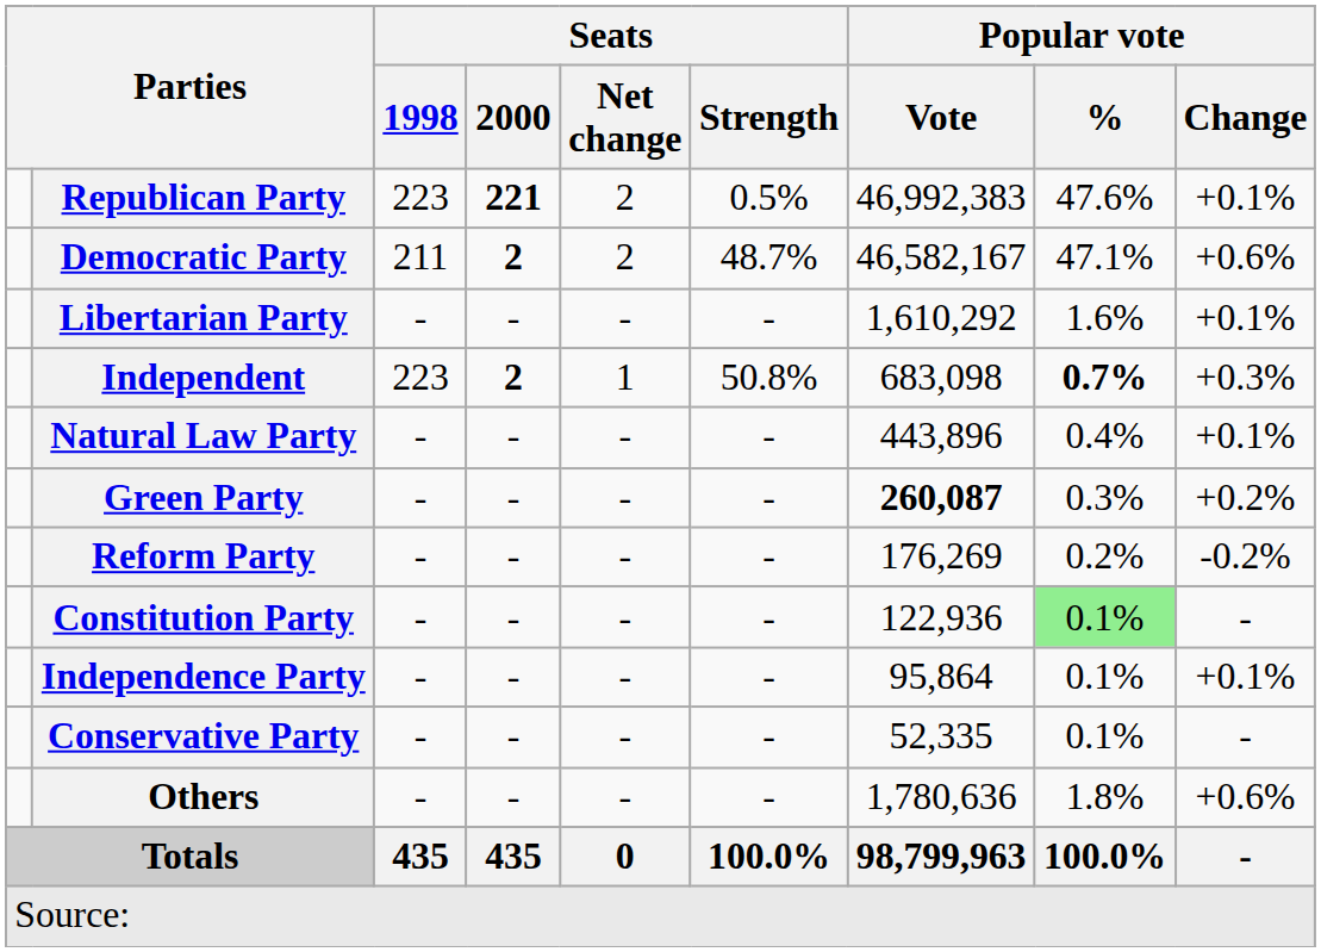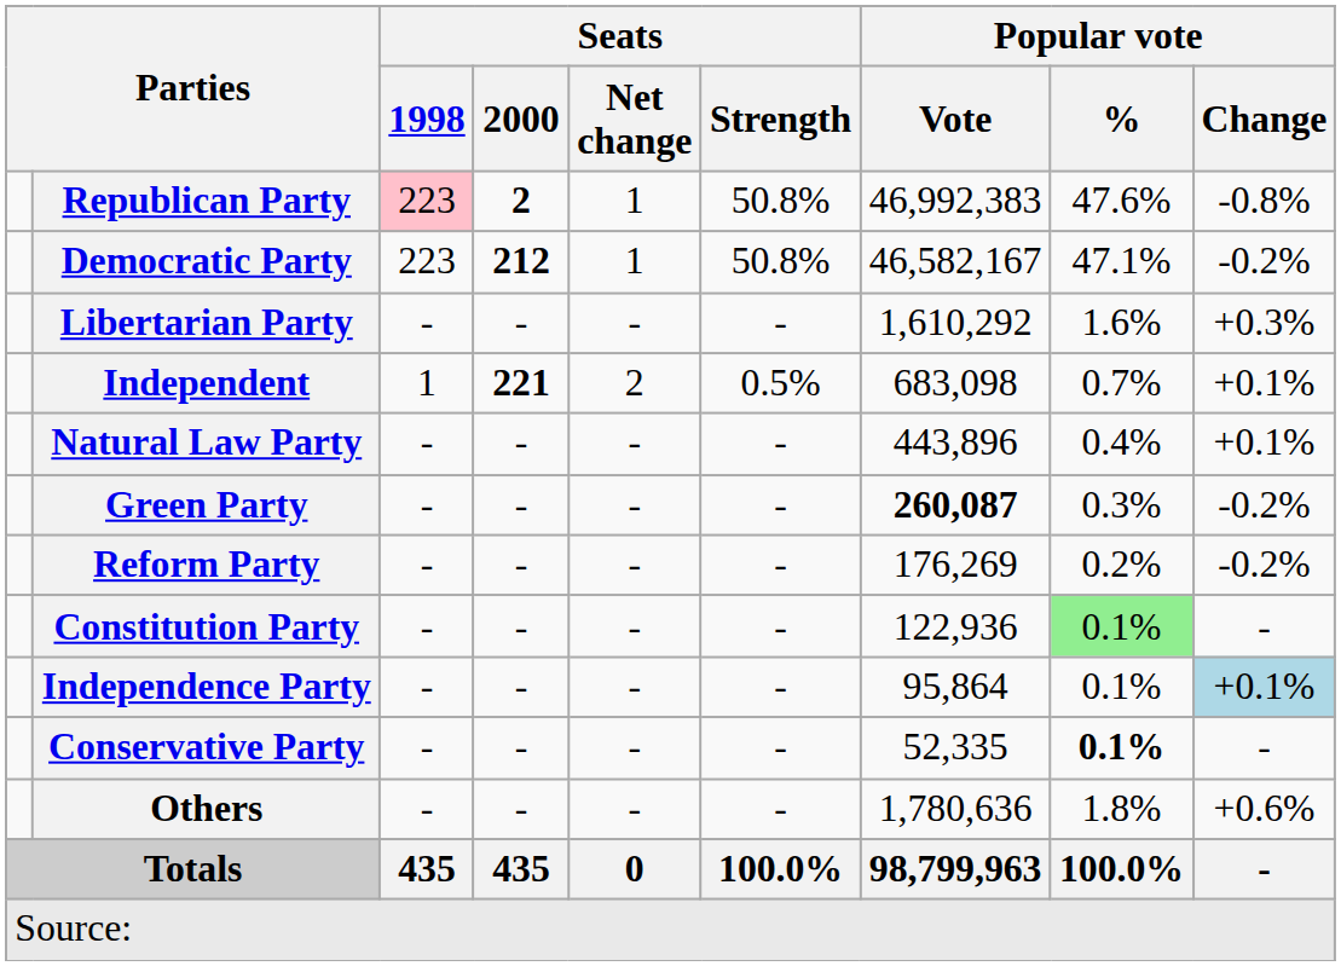Republican Party | Seats / 1998: no background -> pink background
Republican Party | Seats / 2000: 221 -> 2
Republican Party | Seats / Net change: 2 -> 1
Republican Party | Seats / Strength: 0.5% -> 50.8%
Republican Party | Popular vote / Change: +0.1% -> -0.8%
Democratic Party | Seats / 1998: 211 -> 223
Democratic Party | Seats / 2000: 2 -> 212
Democratic Party | Seats / Net change: 2 -> 1
Democratic Party | Seats / Strength: 48.7% -> 50.8%
Democratic Party | Popular vote / Change: +0.6% -> -0.2%
Libertarian Party | Popular vote / Change: +0.1% -> +0.3%
Independent | Seats / 1998: 223 -> 1
Independent | Seats / 2000: 2 -> 221
Independent | Seats / Net change: 1 -> 2
Independent | Seats / Strength: 50.8% -> 0.5%
Independent | Popular vote / %: bold -> normal
Independent | Popular vote / Change: +0.3% -> +0.1%
Green Party | Popular vote / Change: +0.2% -> -0.2%
Independence Party | Popular vote / Change: no background -> lightblue background
Conservative Party | Popular vote / %: normal -> bold
